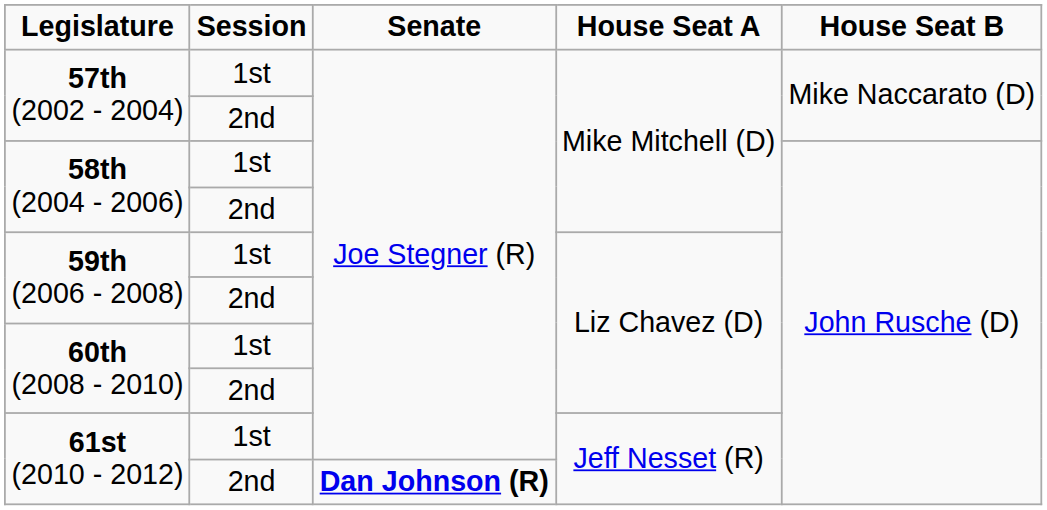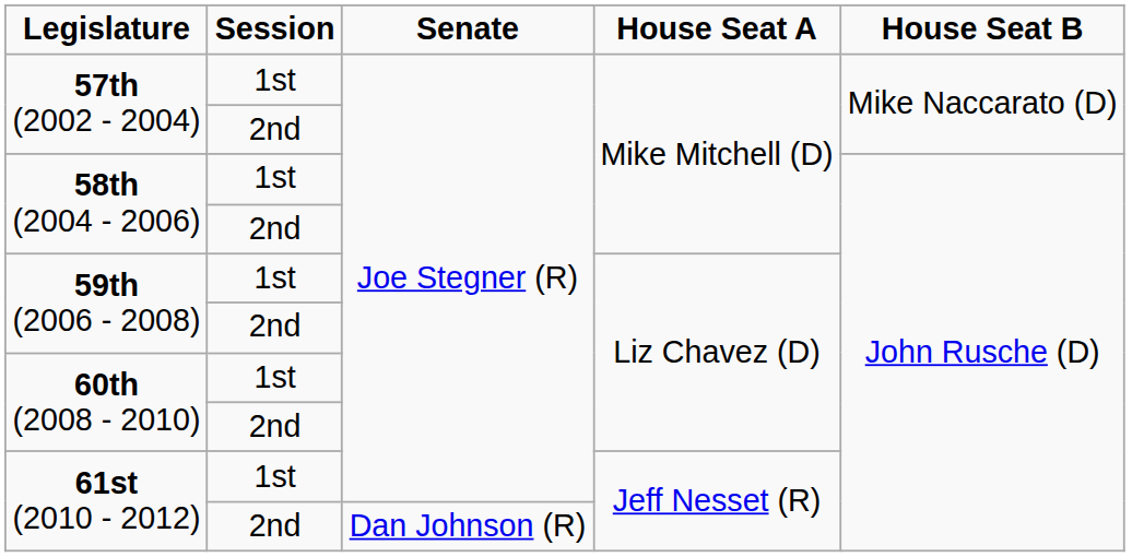61st (2010 - 2012) / 2nd | Senate: bold -> normal
